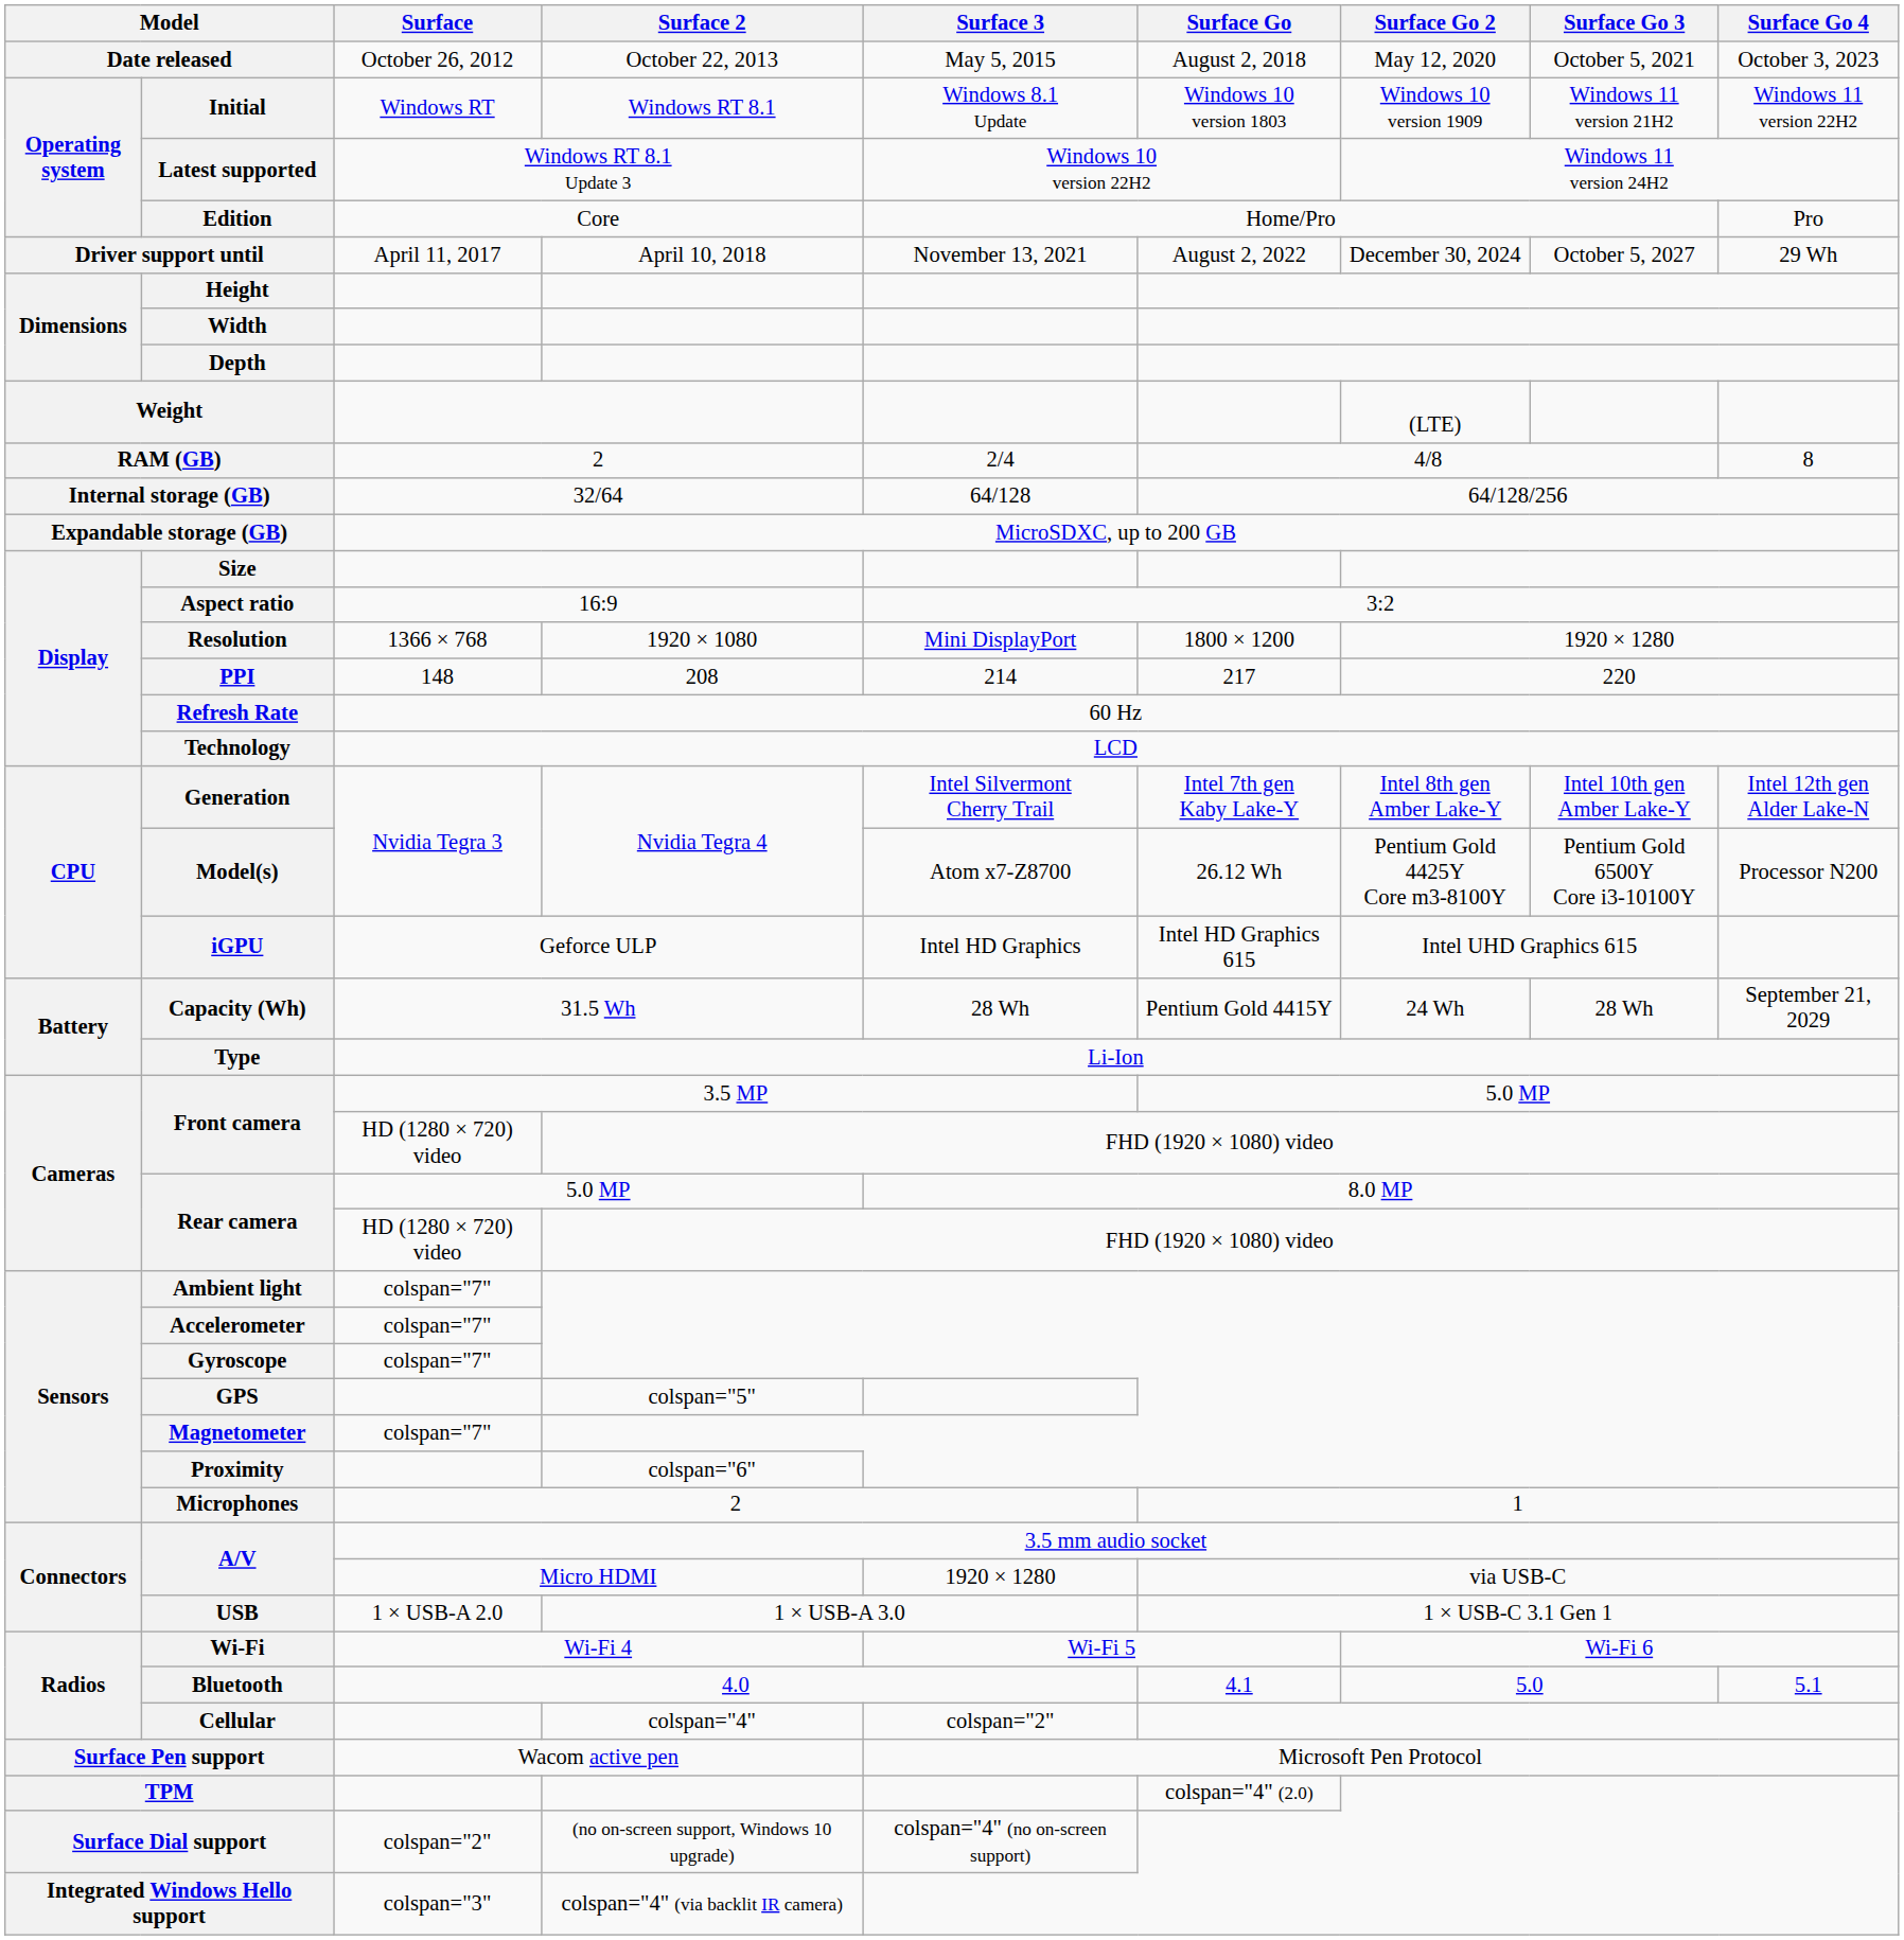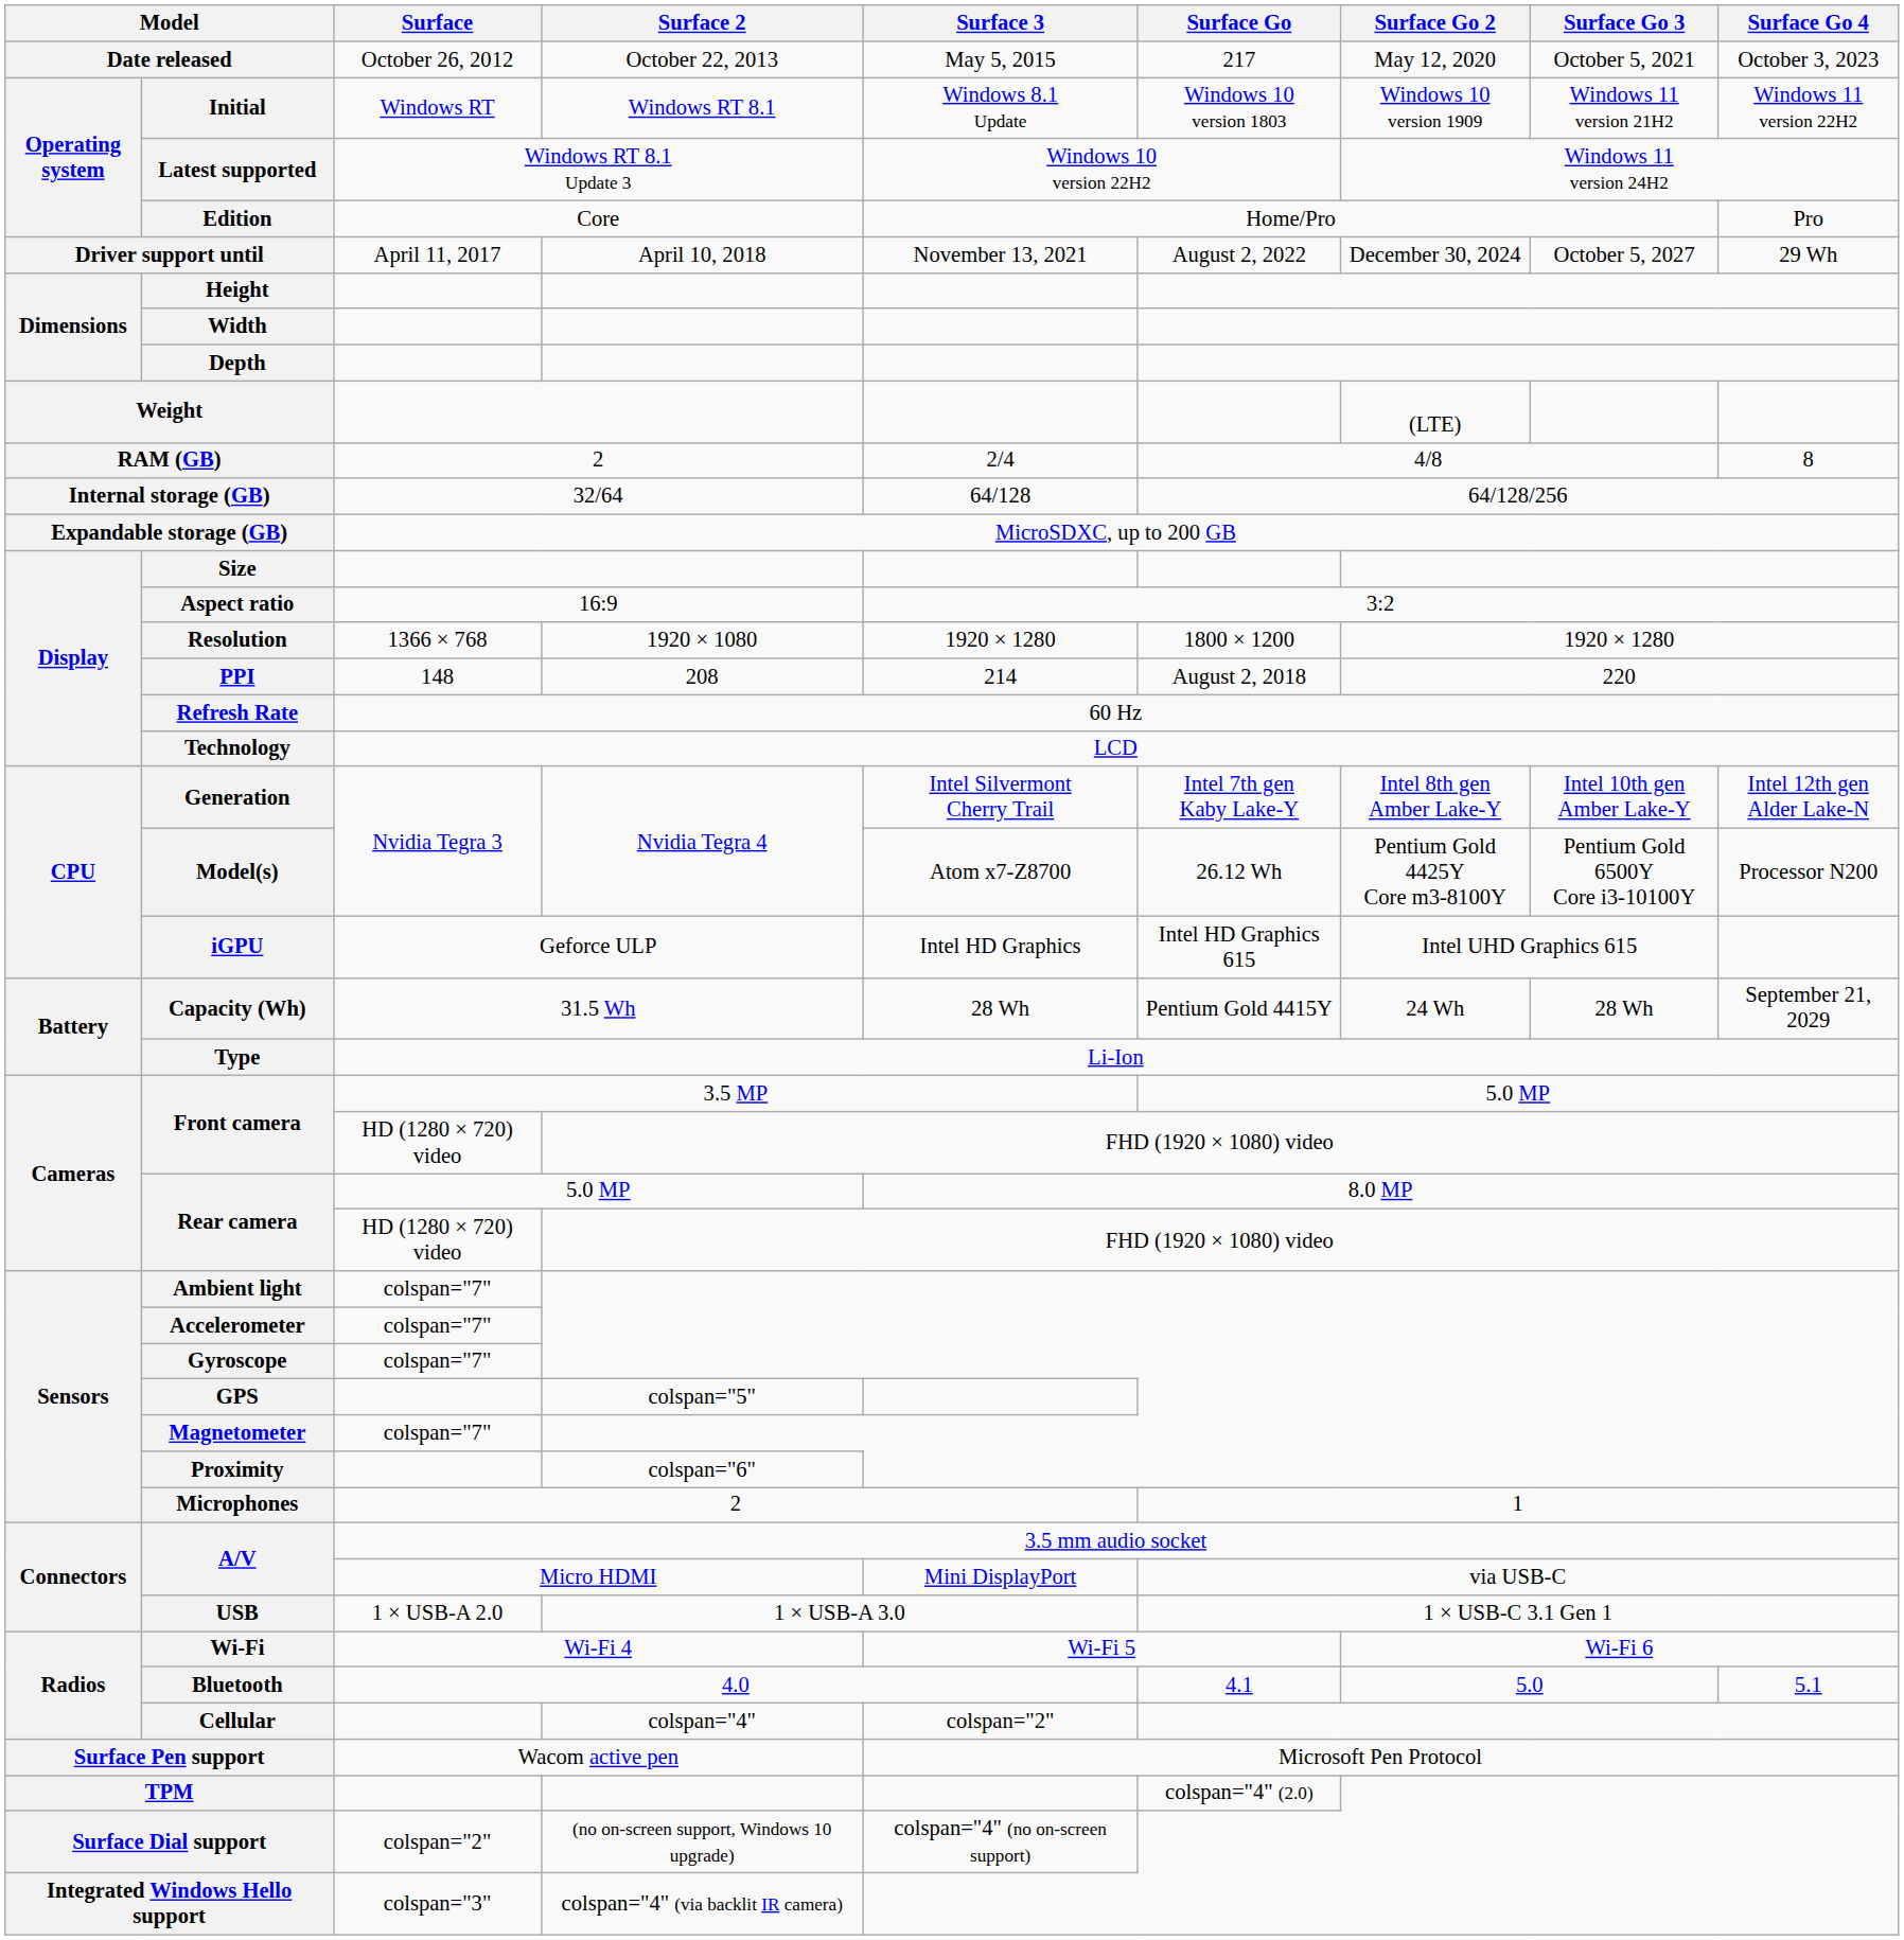Date released | Surface Go: August 2, 2018 -> 217
Resolution | Surface 3: Mini DisplayPort -> 1920 × 1280
PPI | Surface Go: 217 -> August 2, 2018
A/V / Micro HDMI | Surface 3: 1920 × 1280 -> Mini DisplayPort
